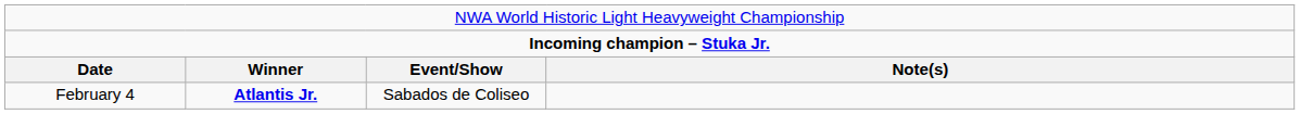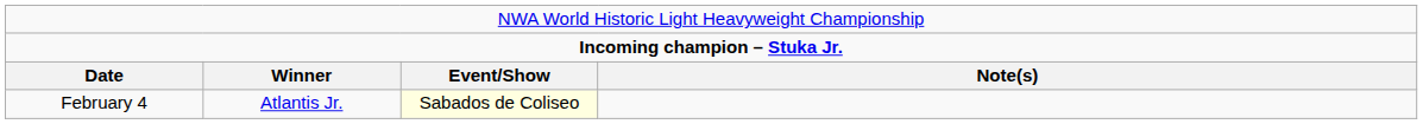February 4 | column 2: bold -> normal
February 4 | column 3: no background -> lightyellow background
